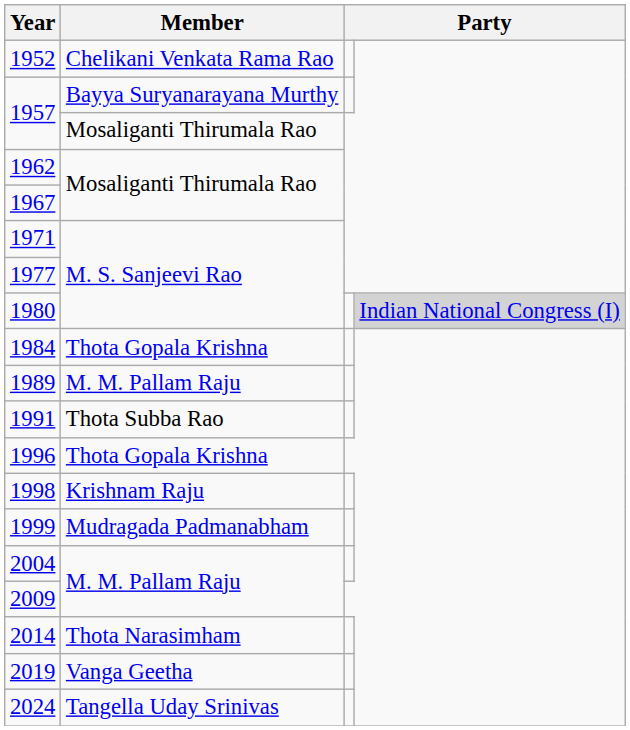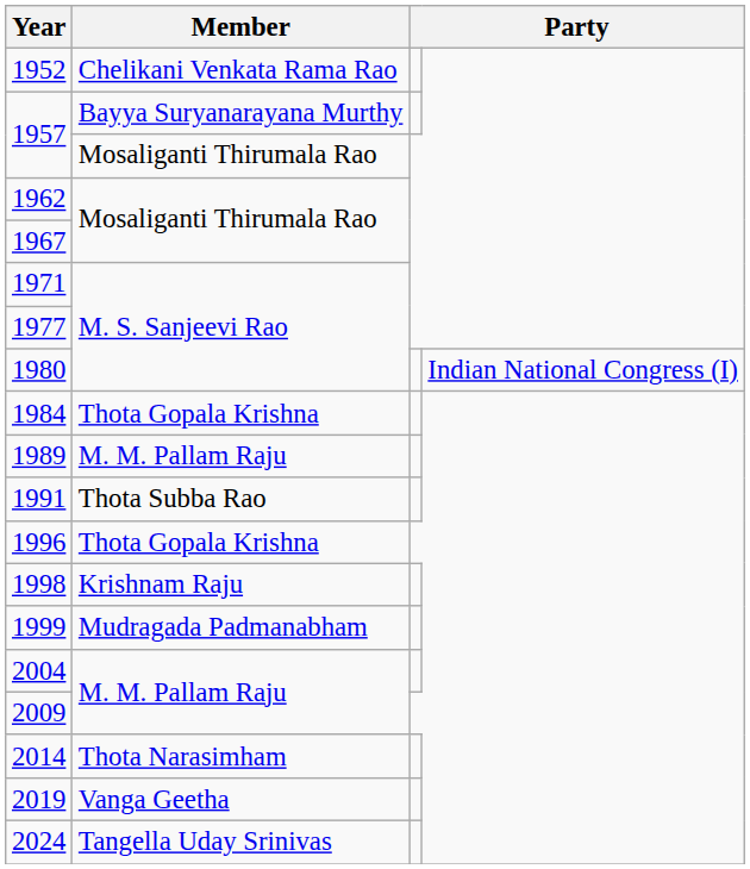1980 | column 4: lightgrey background -> no background
